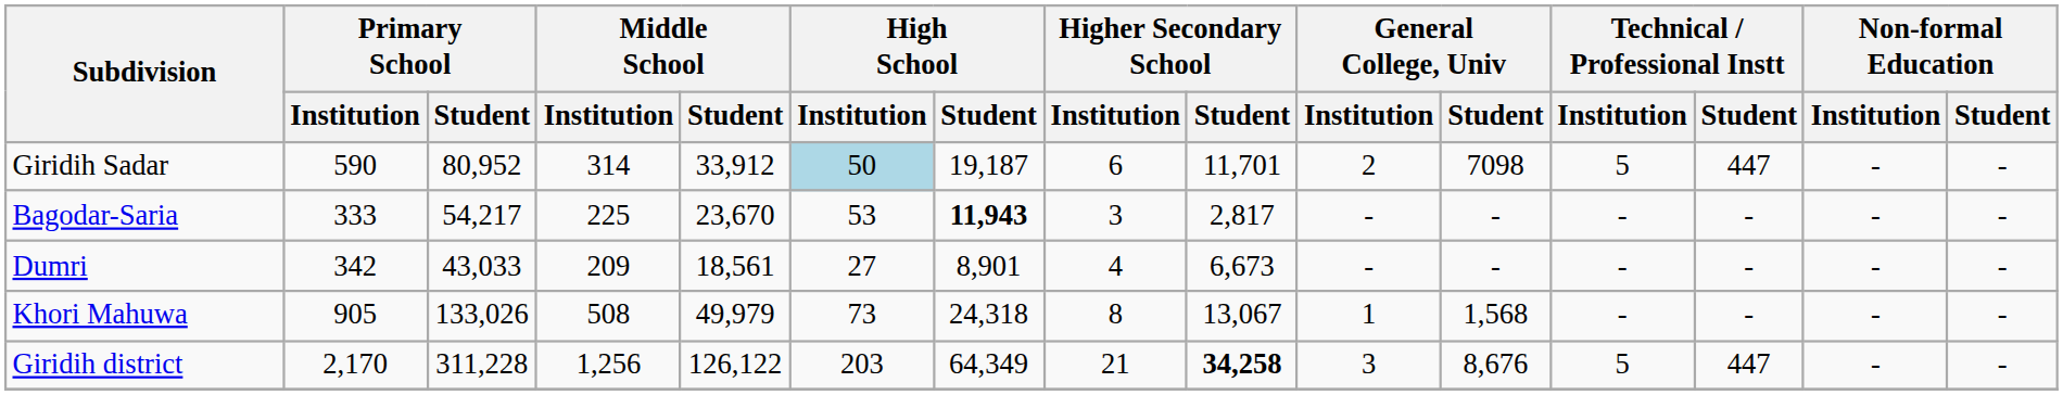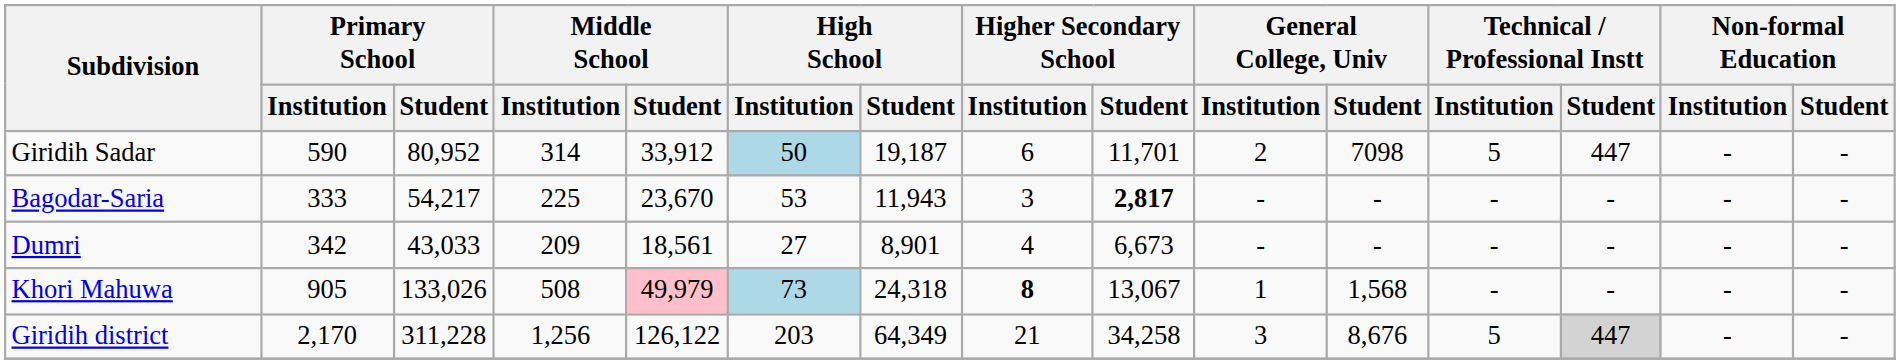Bagodar-Saria | High School / Student: bold -> normal
Bagodar-Saria | Higher Secondary School / Student: normal -> bold
Khori Mahuwa | Middle School / Student: no background -> pink background
Khori Mahuwa | High School / Institution: no background -> lightblue background
Khori Mahuwa | Higher Secondary School / Institution: normal -> bold
Giridih district | Higher Secondary School / Student: bold -> normal
Giridih district | Technical / Professional Instt / Student: no background -> lightgrey background
